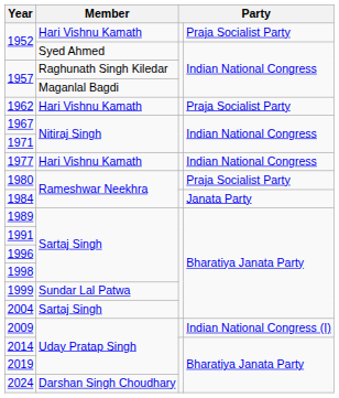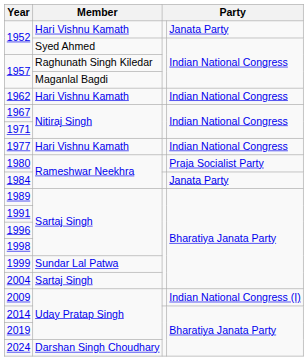1952 / Hari Vishnu Kamath | column 4: Praja Socialist Party -> Janata Party
1962 | column 4: Praja Socialist Party -> Indian National Congress
